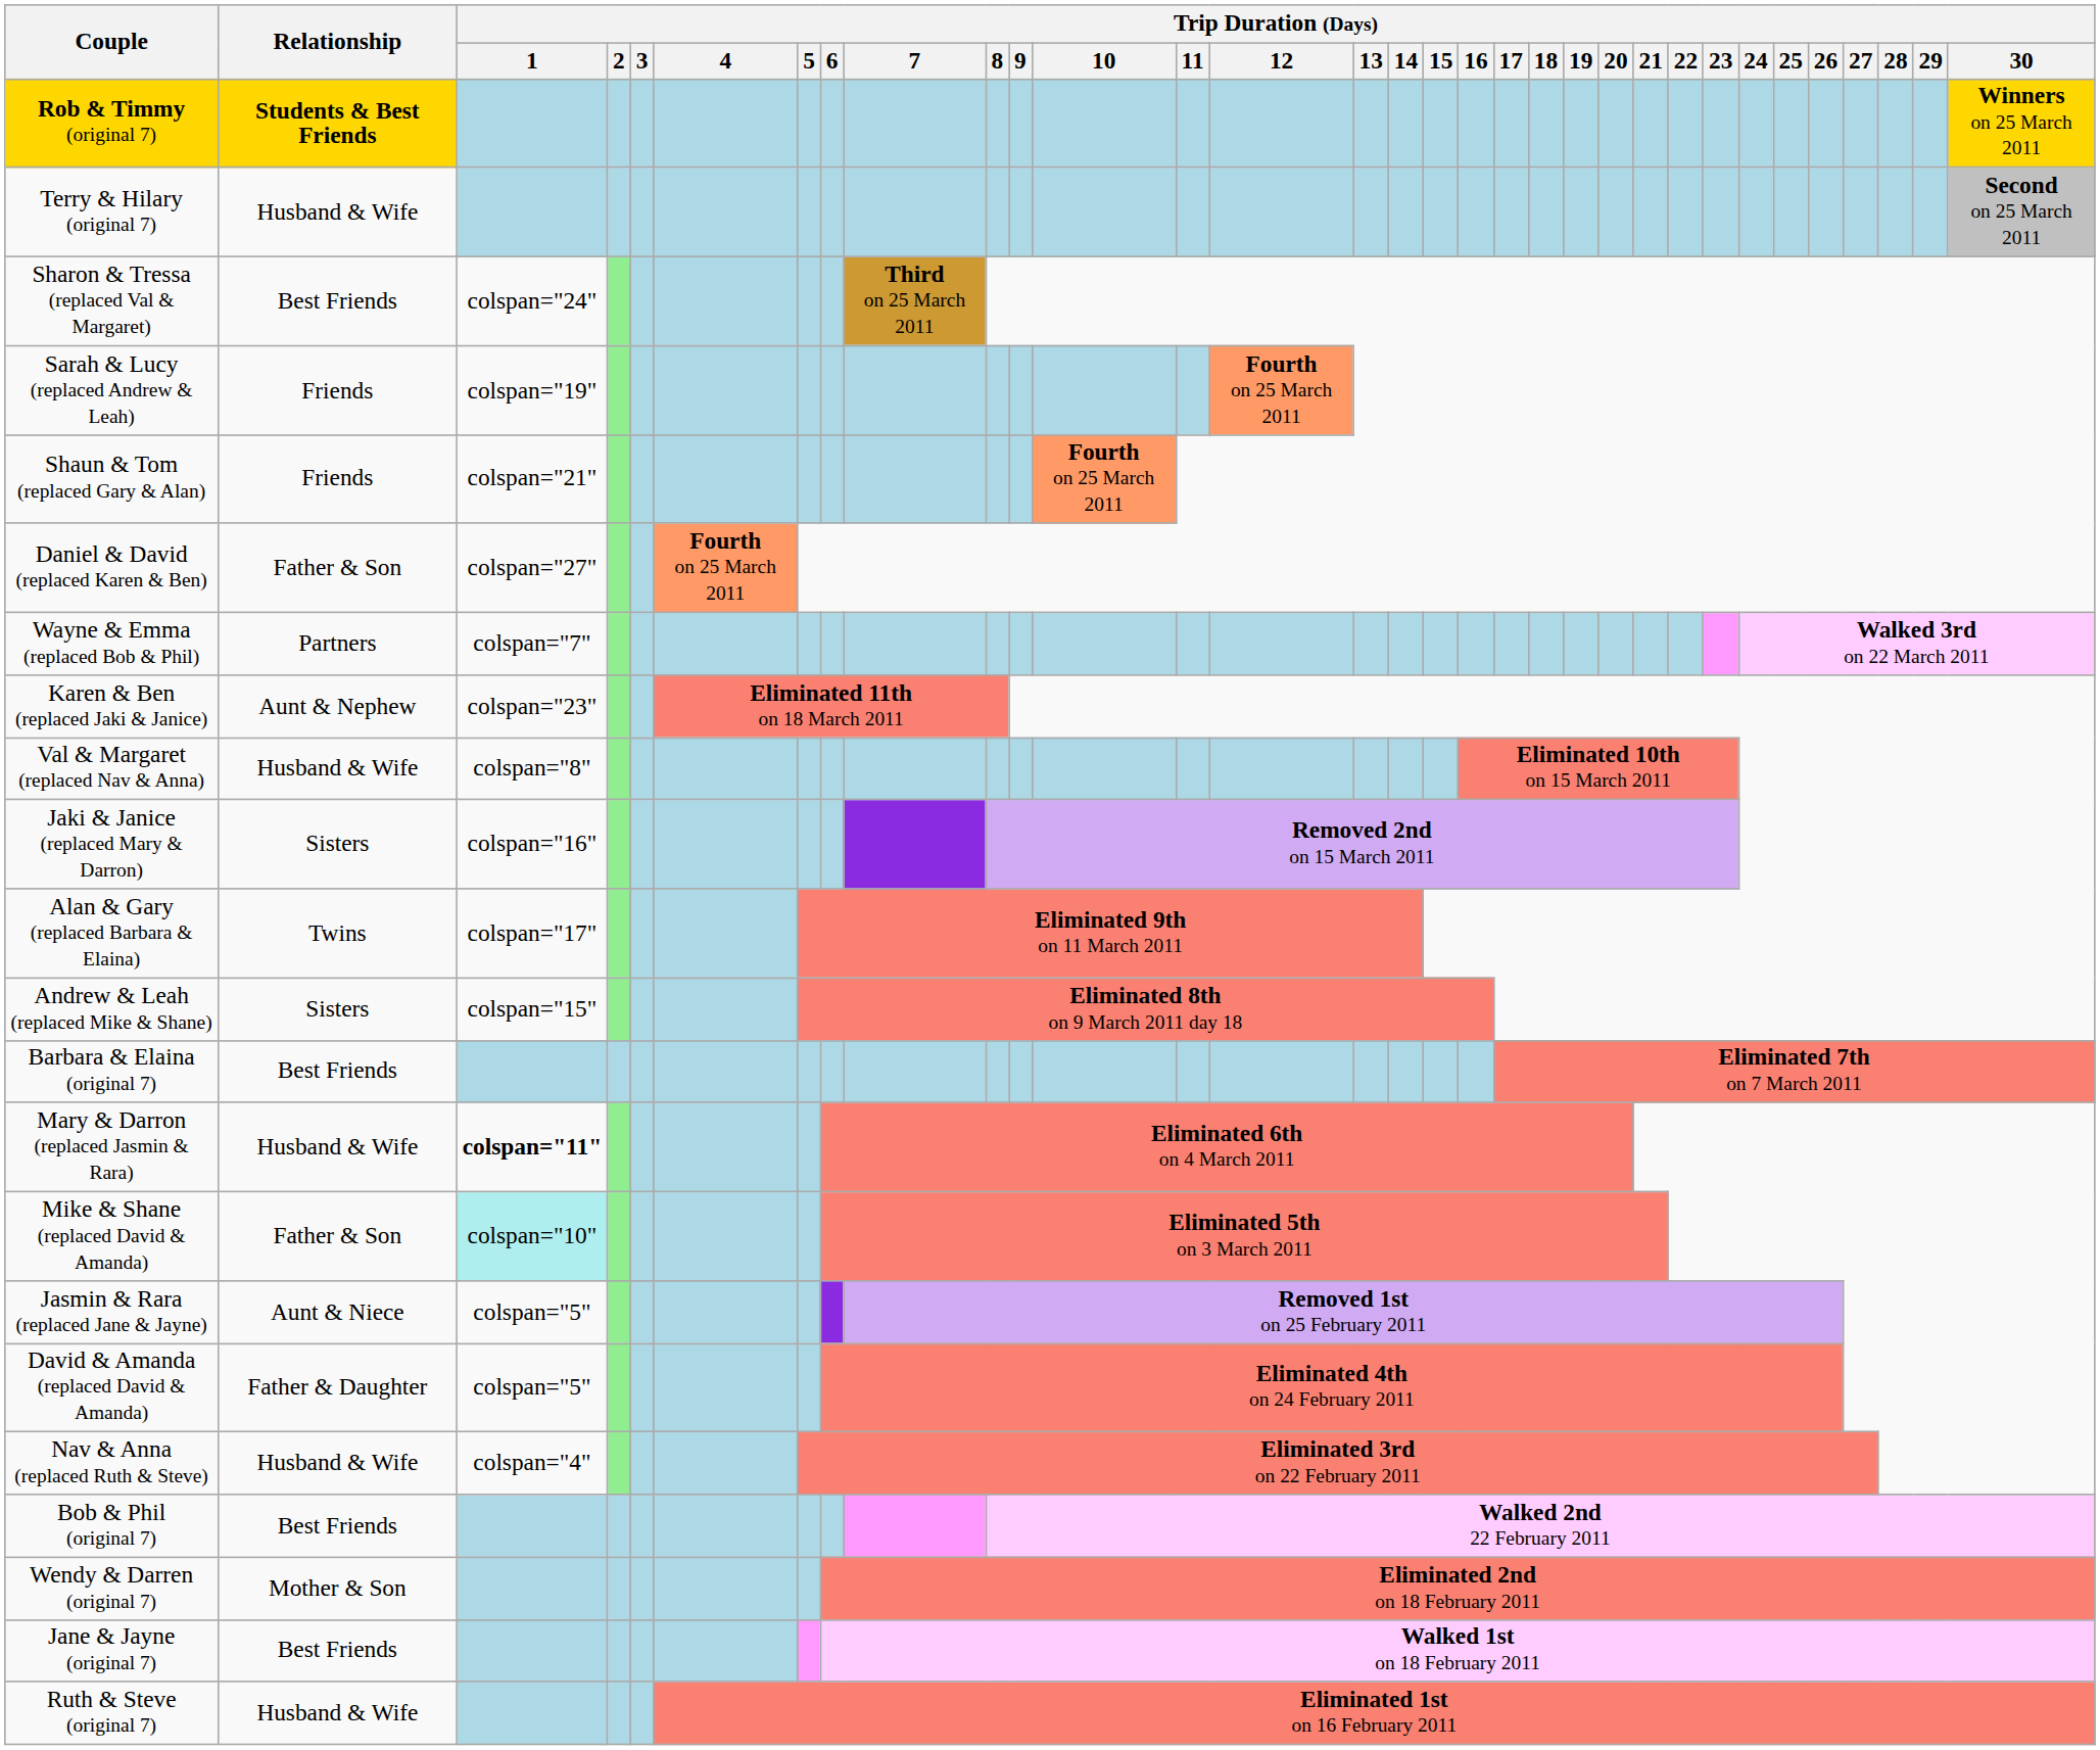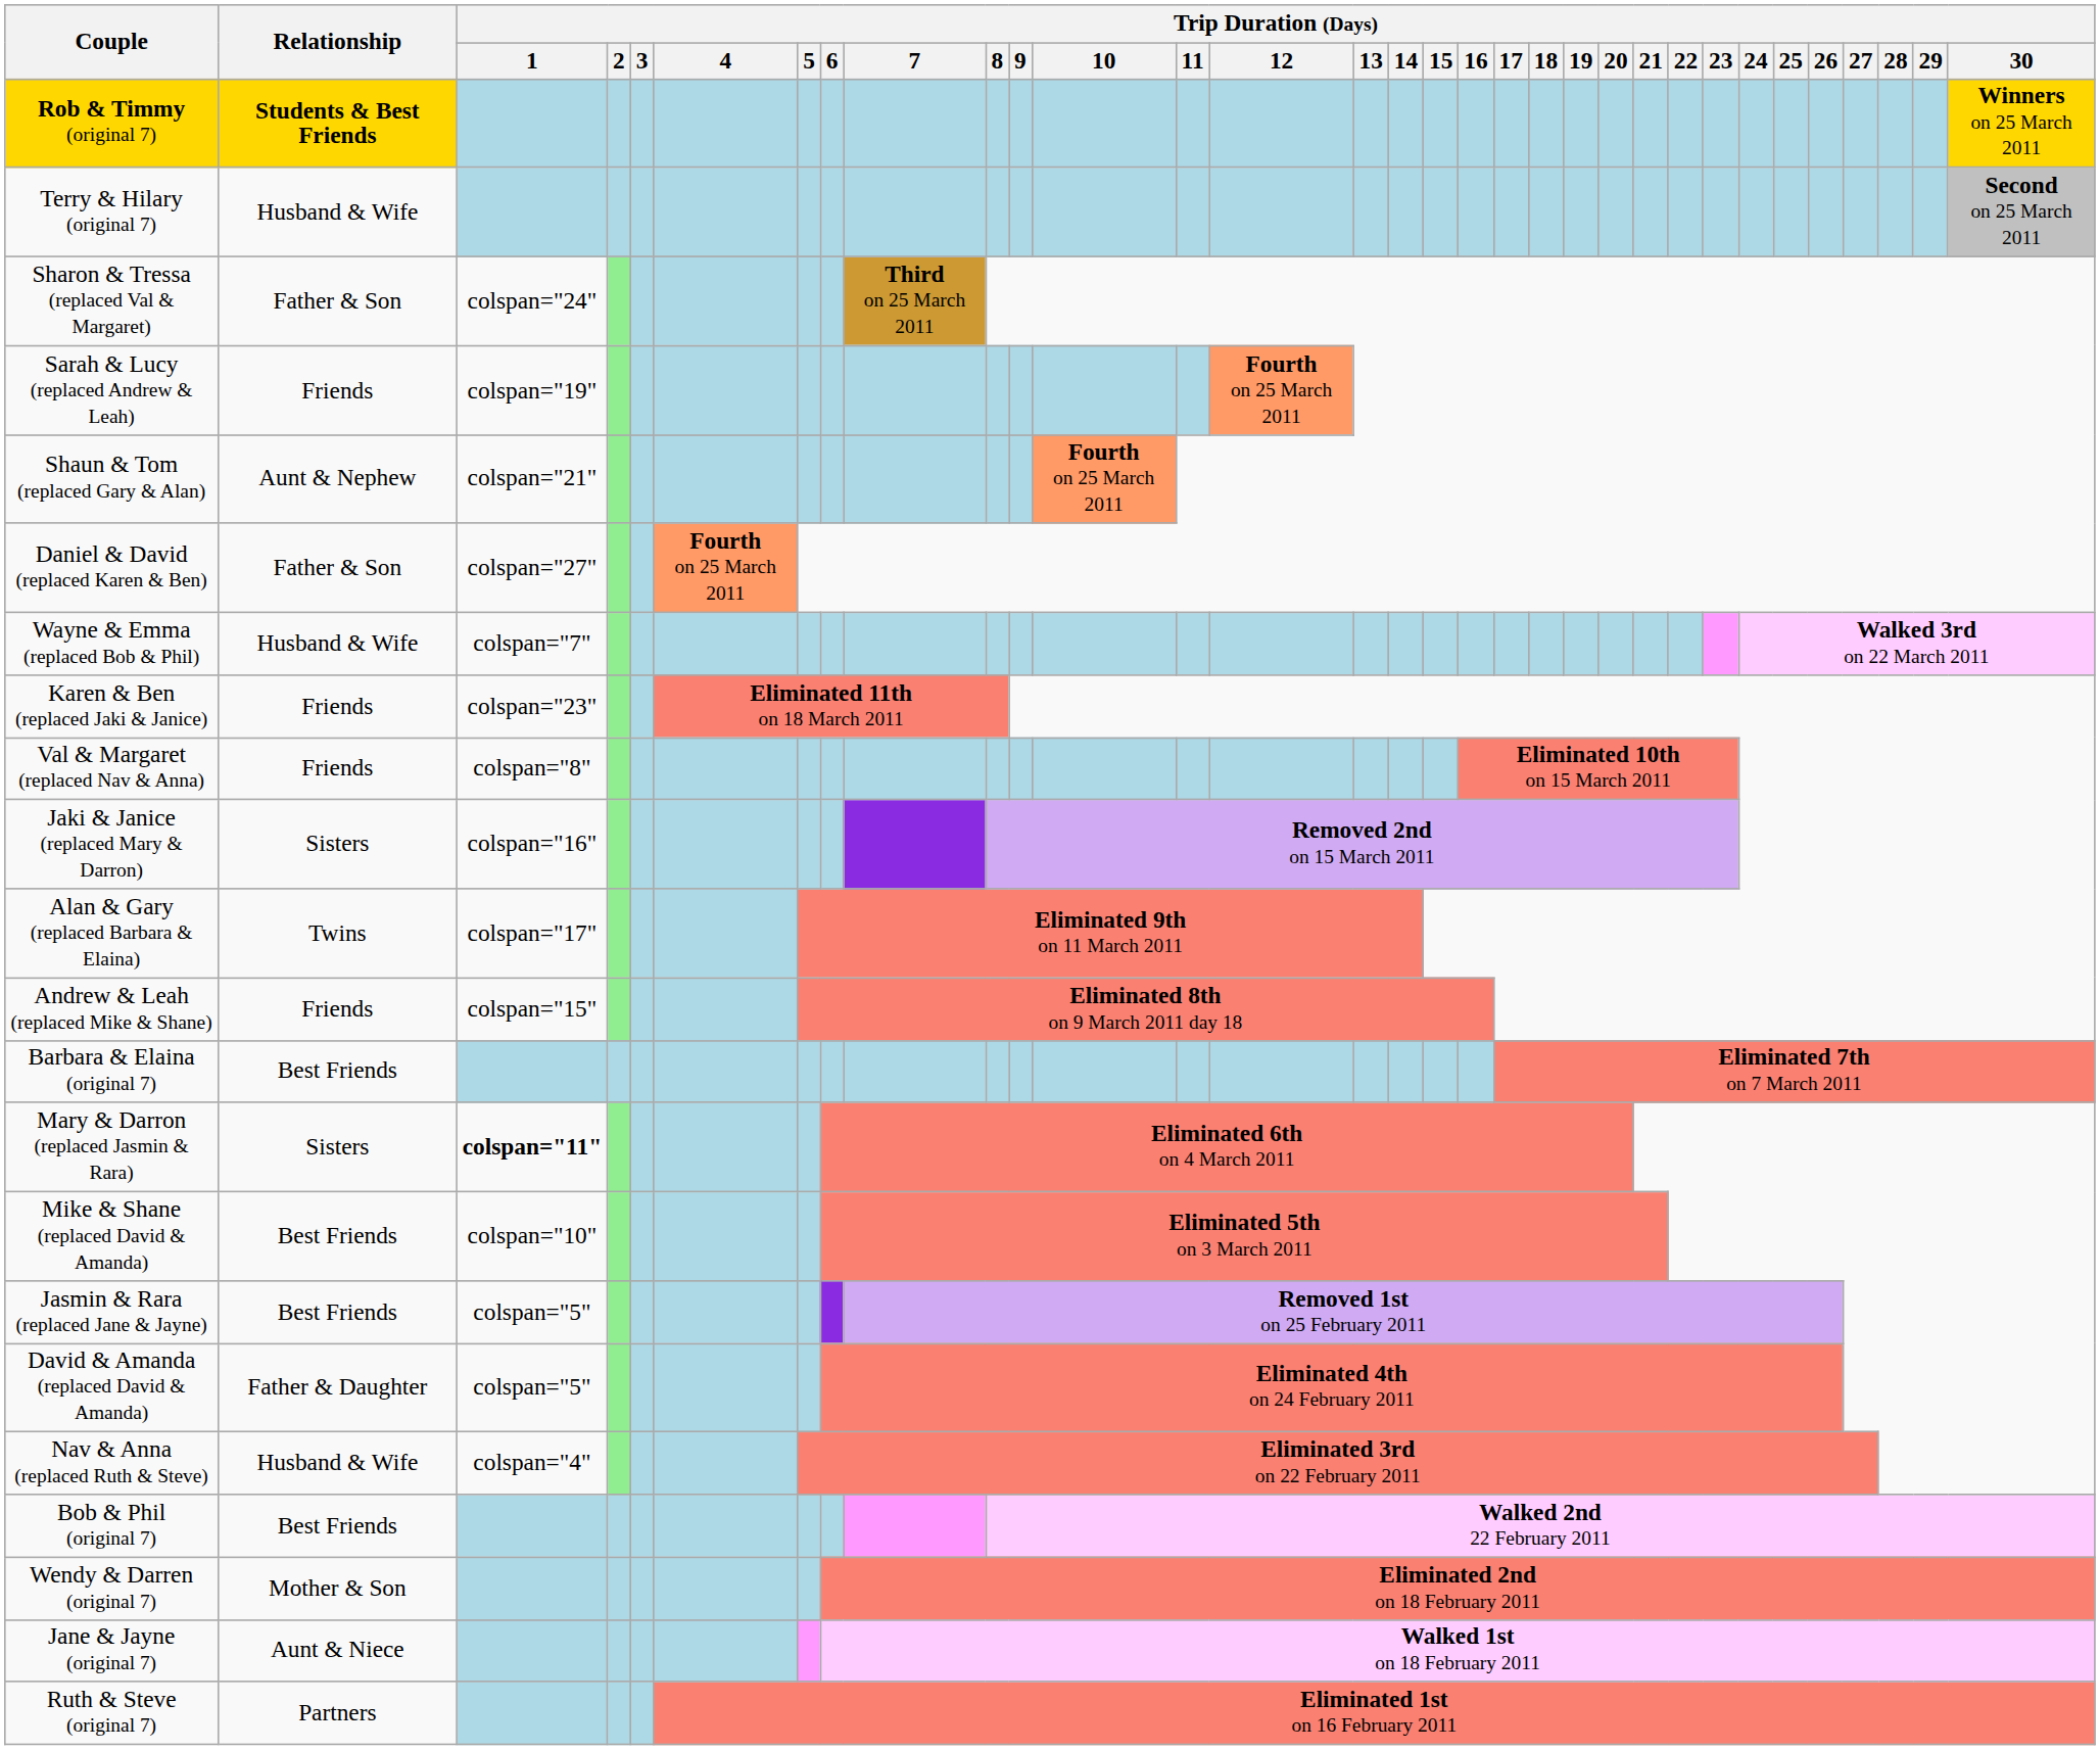Sharon & Tressa (replaced Val & Margaret) | Relationship: Best Friends -> Father & Son
Shaun & Tom (replaced Gary & Alan) | Relationship: Friends -> Aunt & Nephew
Wayne & Emma (replaced Bob & Phil) | Relationship: Partners -> Husband & Wife
Karen & Ben (replaced Jaki & Janice) | Relationship: Aunt & Nephew -> Friends
Val & Margaret (replaced Nav & Anna) | Relationship: Husband & Wife -> Friends
Andrew & Leah (replaced Mike & Shane) | Relationship: Sisters -> Friends
Mary & Darron (replaced Jasmin & Rara) | Relationship: Husband & Wife -> Sisters
Mike & Shane (replaced David & Amanda) | Relationship: Father & Son -> Best Friends
Mike & Shane (replaced David & Amanda) | Trip Duration (Days) / 1: paleturquoise background -> no background
Jasmin & Rara (replaced Jane & Jayne) | Relationship: Aunt & Niece -> Best Friends
Jane & Jayne (original 7) | Relationship: Best Friends -> Aunt & Niece
Ruth & Steve (original 7) | Relationship: Husband & Wife -> Partners
